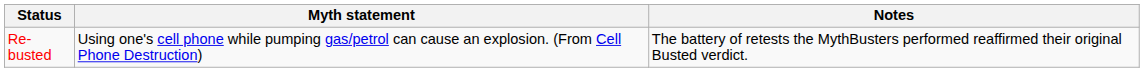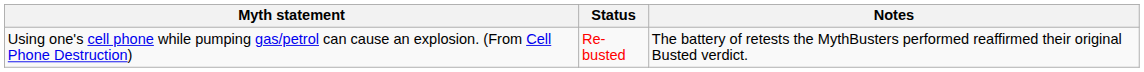columns swapped: Myth statement <-> Status
